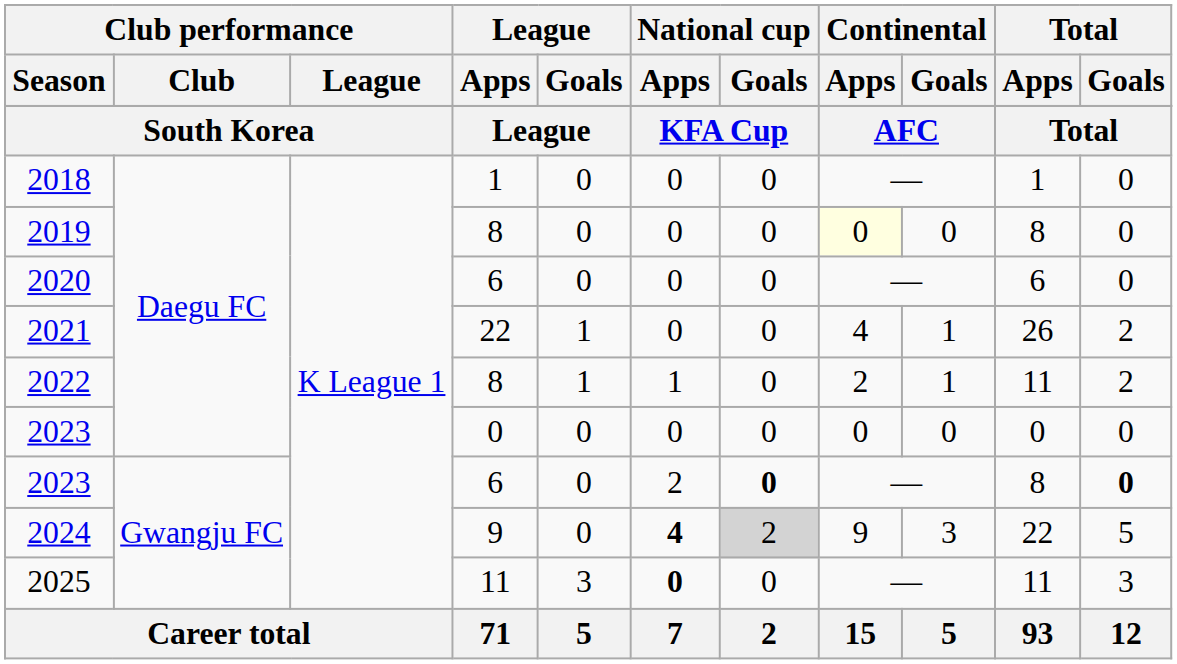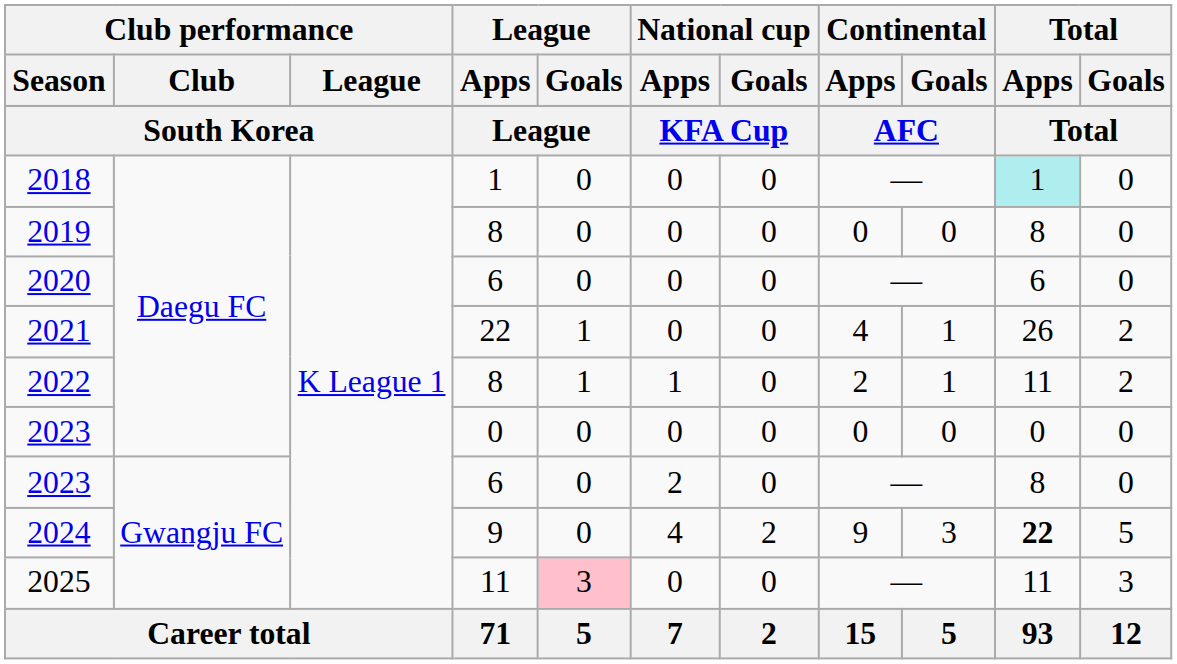2018 | Total / Apps: no background -> paleturquoise background
2019 | Continental / Apps: lightyellow background -> no background
2023 / 6 | National cup / Goals: bold -> normal
2023 / 6 | Total / Goals: bold -> normal
2024 | National cup / Apps: bold -> normal
2024 | National cup / Goals: lightgrey background -> no background
2024 | Total / Apps: normal -> bold
2025 | League / Goals: no background -> pink background
2025 | National cup / Apps: bold -> normal
